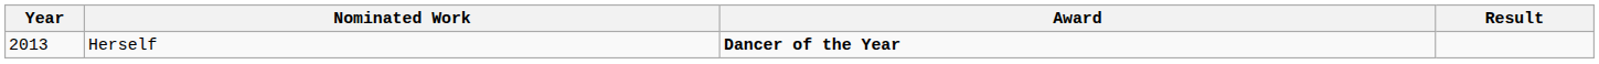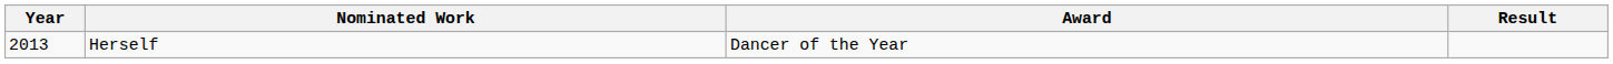Herself | Award: bold -> normal
